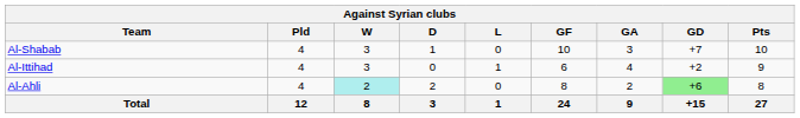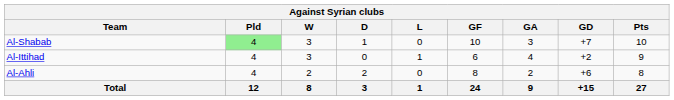Al-Shabab | Pld: no background -> lightgreen background
Al-Ahli | W: paleturquoise background -> no background
Al-Ahli | GD: lightgreen background -> no background
